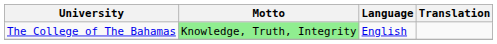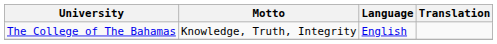The College of The Bahamas | Motto: lightgreen background -> no background
